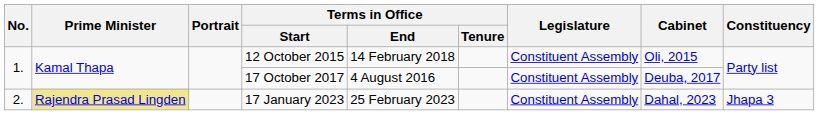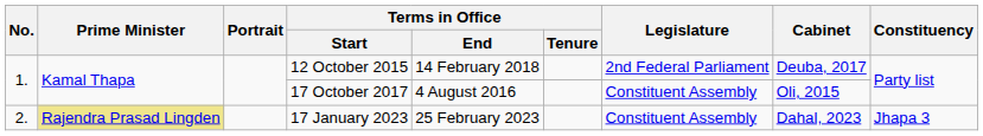12 October 2015 | Legislature: Constituent Assembly -> 2nd Federal Parliament
12 October 2015 | Cabinet: Oli, 2015 -> Deuba, 2017
17 October 2017 | Cabinet: Deuba, 2017 -> Oli, 2015
